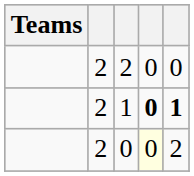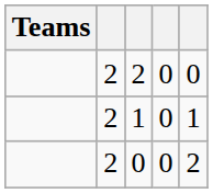row 3 | column 4: bold -> normal
row 3 | column 5: bold -> normal
row 4 | column 4: lightyellow background -> no background
